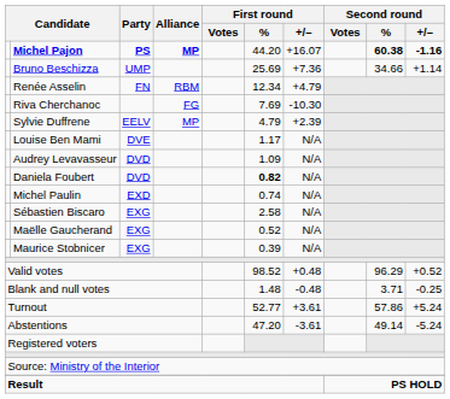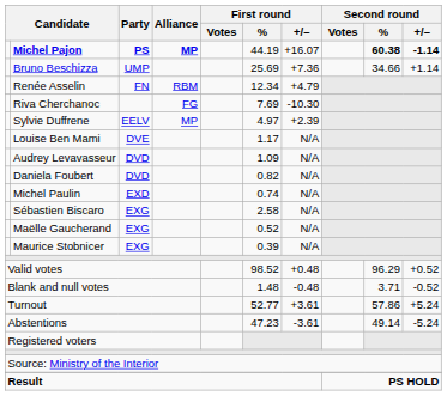Michel Pajon | First round / %: 44.20 -> 44.19
Michel Pajon | Second round / +/–: -1.16 -> -1.14
Sylvie Duffrene | First round / %: 4.79 -> 4.97
Daniela Foubert | First round / %: bold -> normal
Blank and null votes | Second round / +/–: -0.25 -> -0.52
Abstentions | First round / %: 47.20 -> 47.23
